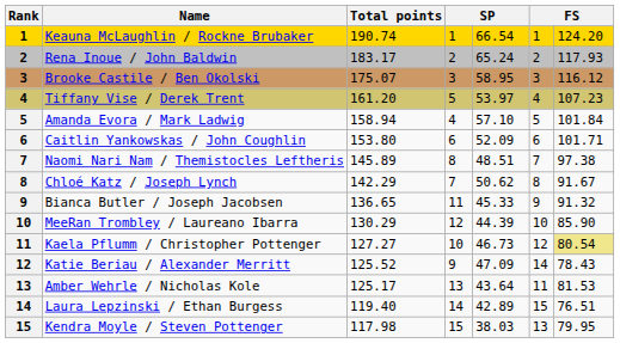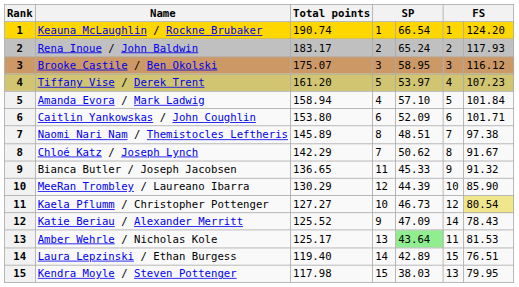Amber Wehrle / Nicholas Kole | column 5: no background -> lightgreen background
